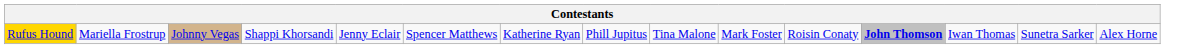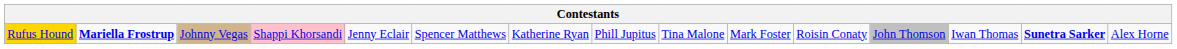Rufus Hound | column 2: normal -> bold
Rufus Hound | column 4: no background -> pink background
Rufus Hound | column 12: bold -> normal
Rufus Hound | column 14: normal -> bold
